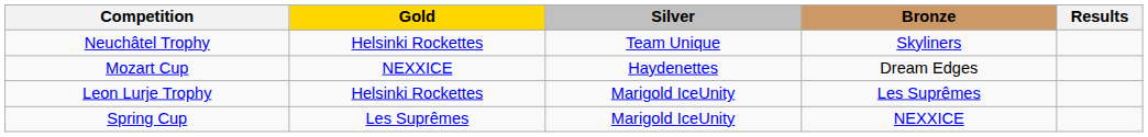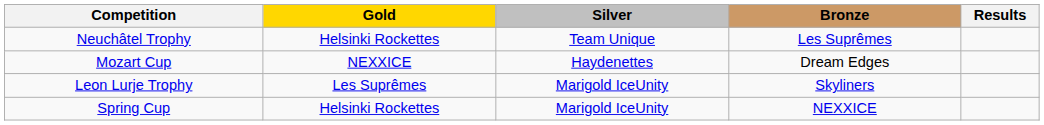Neuchâtel Trophy | Bronze: Skyliners -> Les Suprêmes
Leon Lurje Trophy | Gold: Helsinki Rockettes -> Les Suprêmes
Leon Lurje Trophy | Bronze: Les Suprêmes -> Skyliners
Spring Cup | Gold: Les Suprêmes -> Helsinki Rockettes
